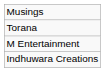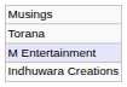row 3 | column 1: no background -> lavender background
